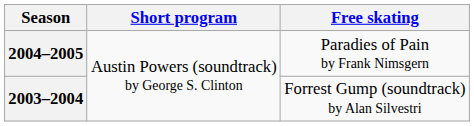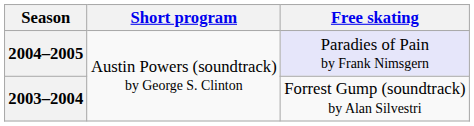2004–2005 | Free skating: no background -> lavender background
